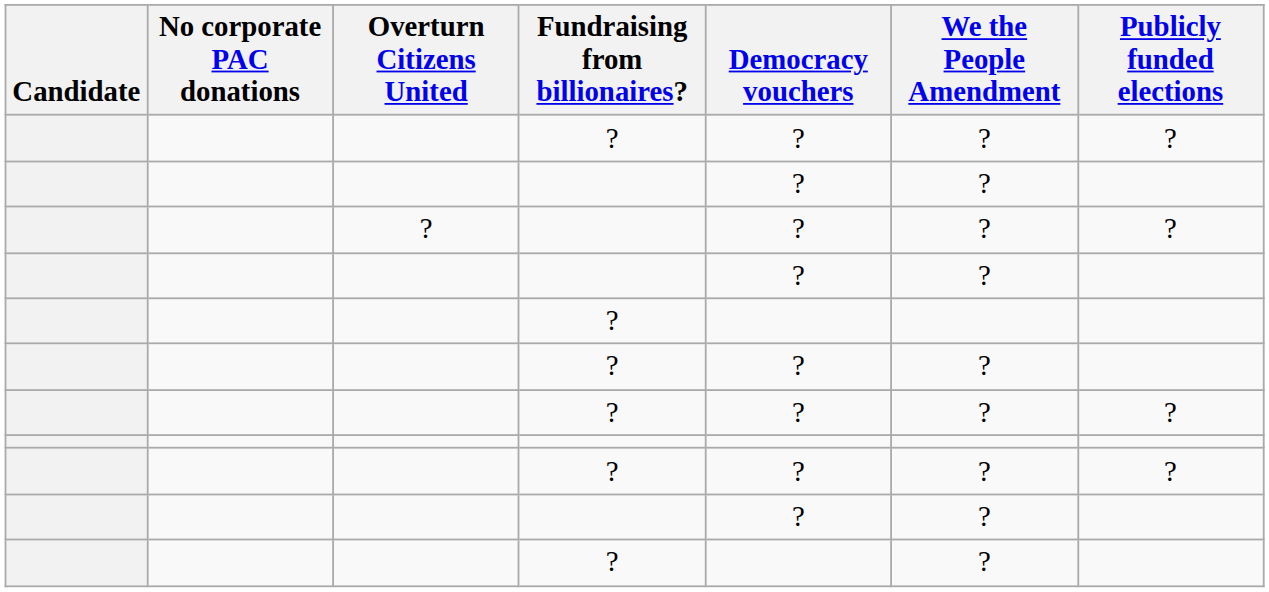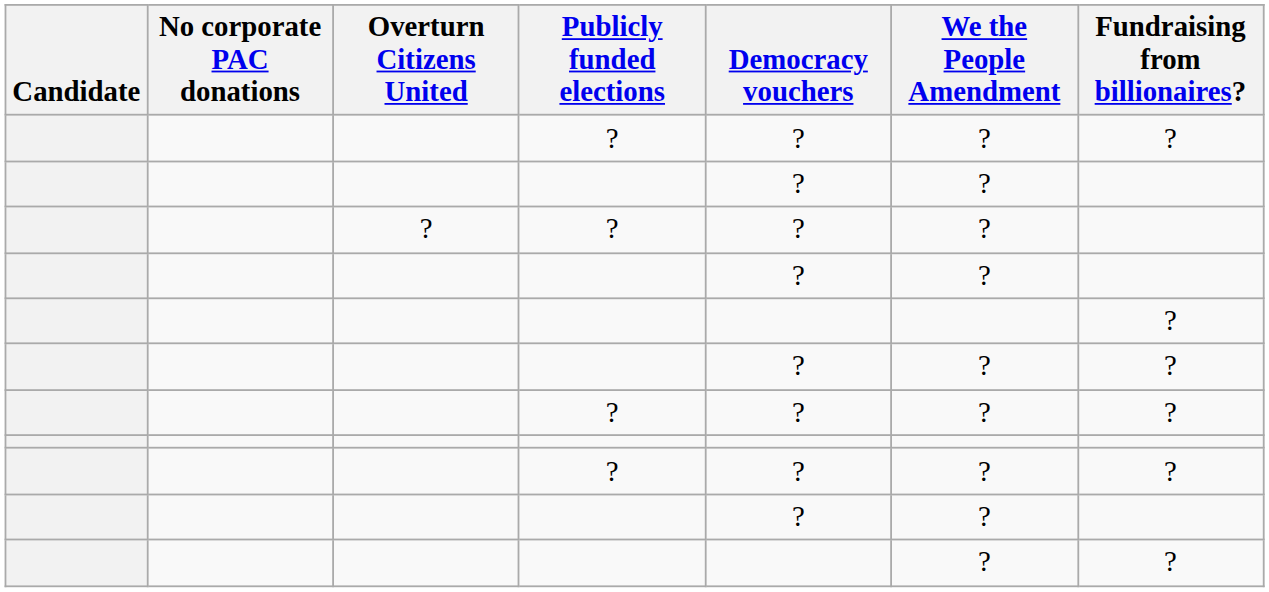columns swapped: Publicly funded elections <-> Fundraising from billionaires?
